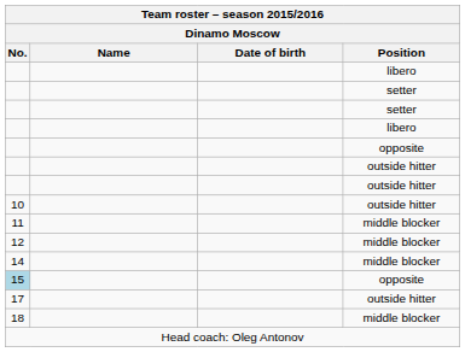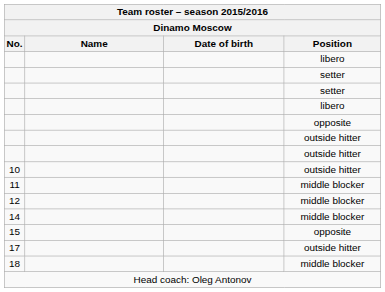15 | No.: lightblue background -> no background
